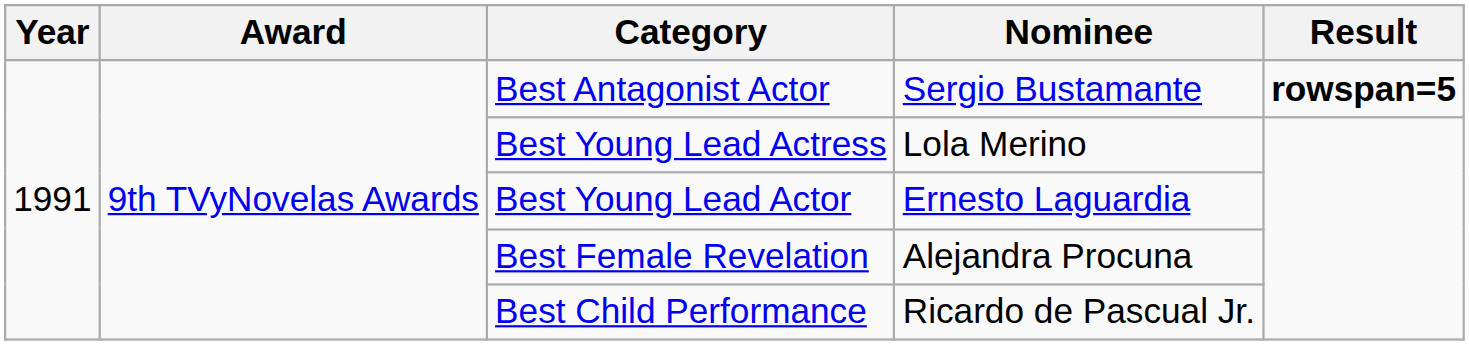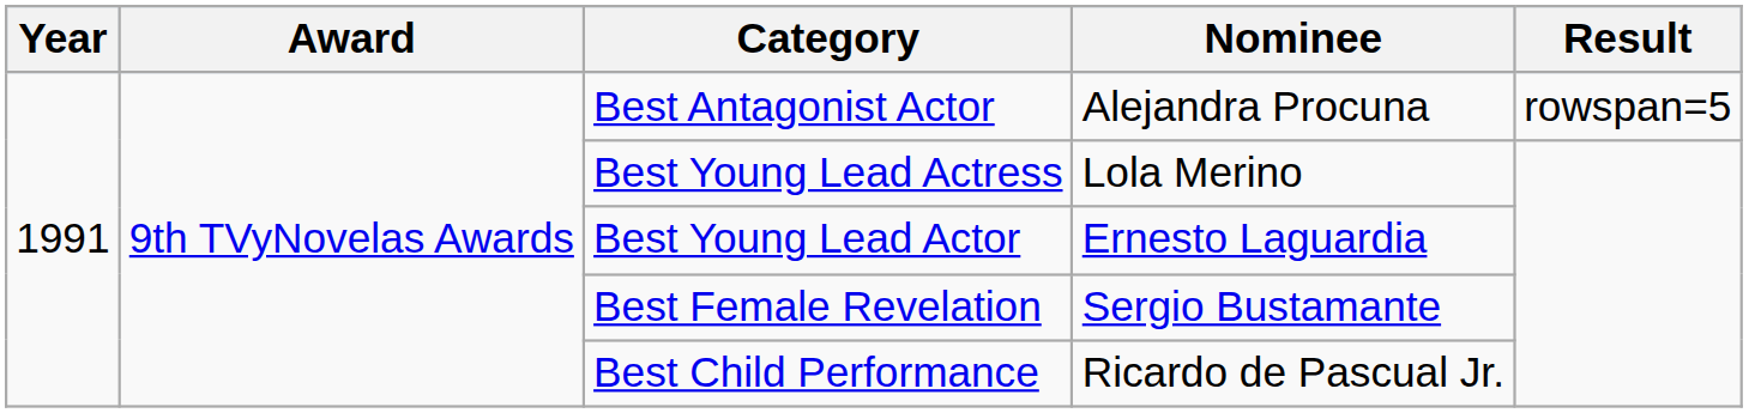Best Antagonist Actor | Nominee: Sergio Bustamante -> Alejandra Procuna
Best Antagonist Actor | Result: bold -> normal
Best Female Revelation | Nominee: Alejandra Procuna -> Sergio Bustamante
